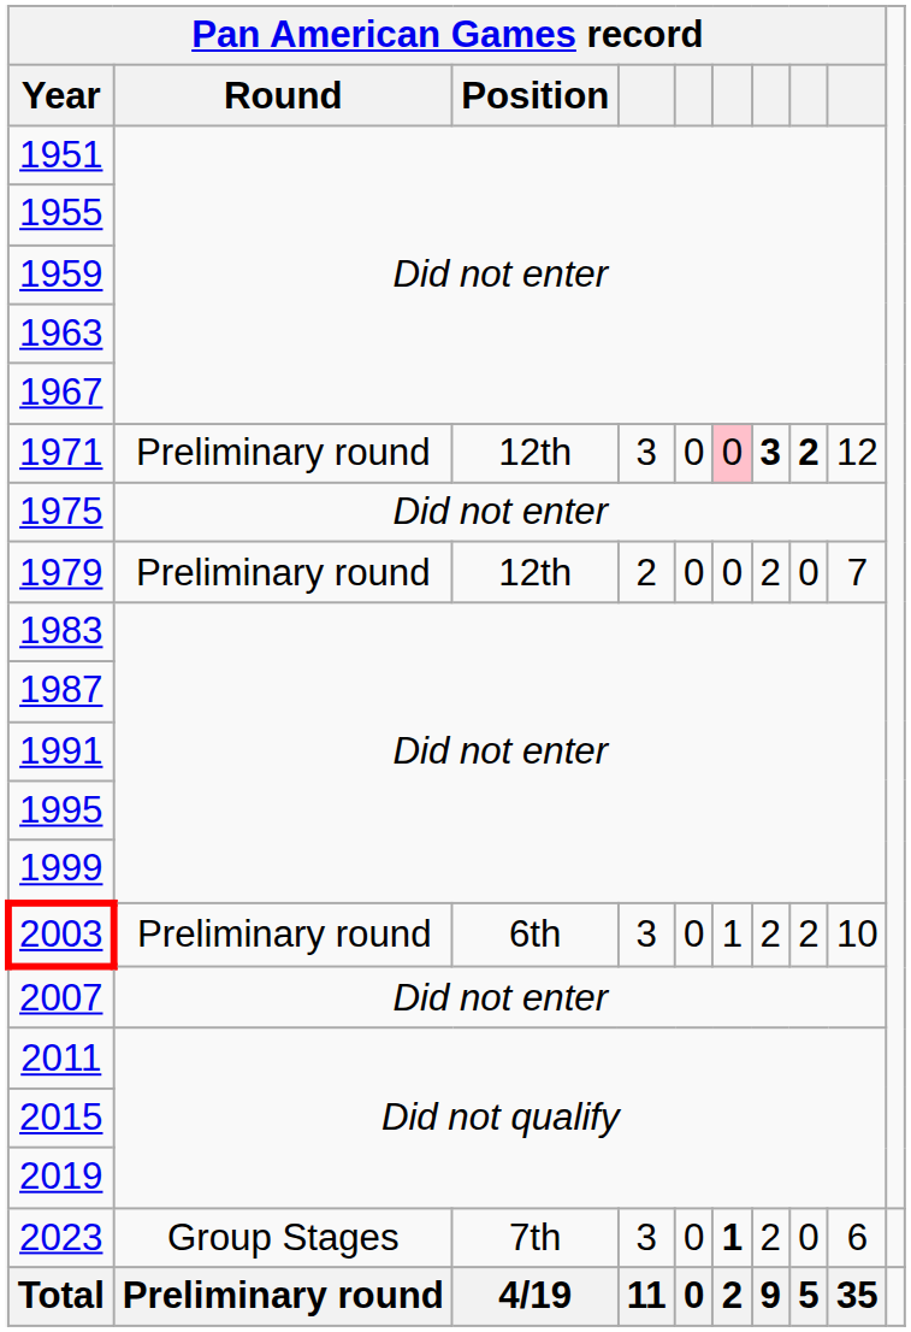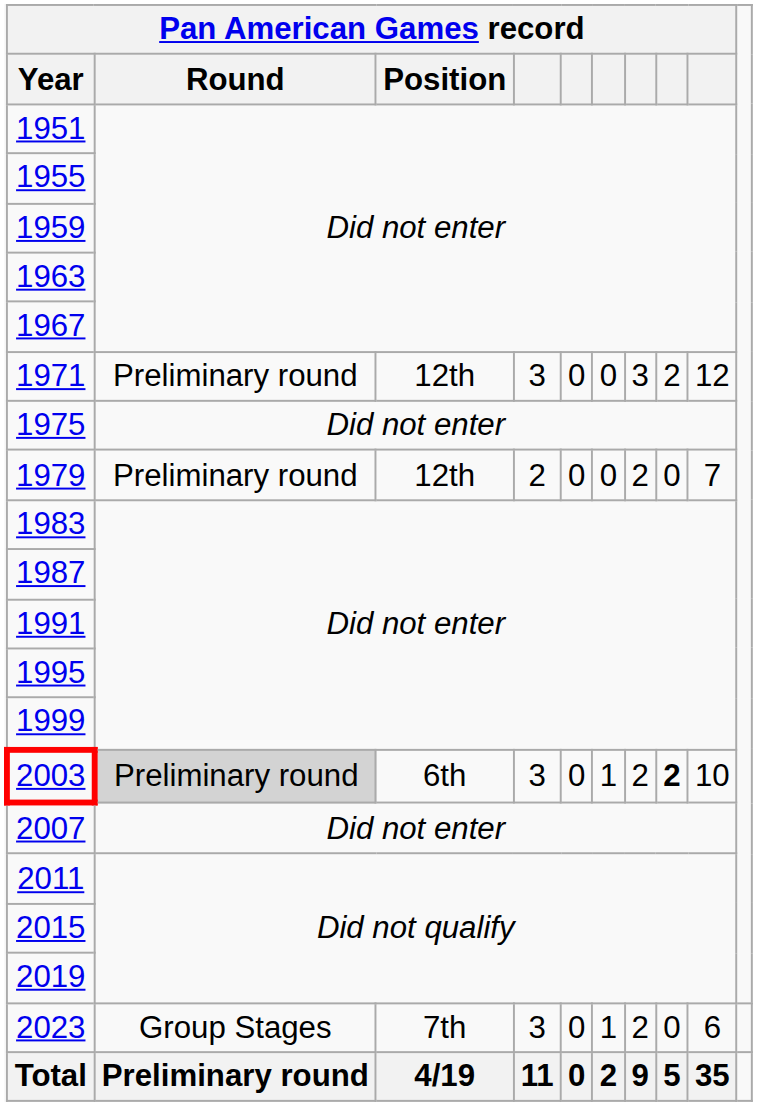1971 | column 6: pink background -> no background
1971 | column 7: bold -> normal
1971 | column 8: bold -> normal
2003 | Pan American Games record / Round: no background -> lightgrey background
2003 | column 8: normal -> bold
2023 | column 6: bold -> normal
